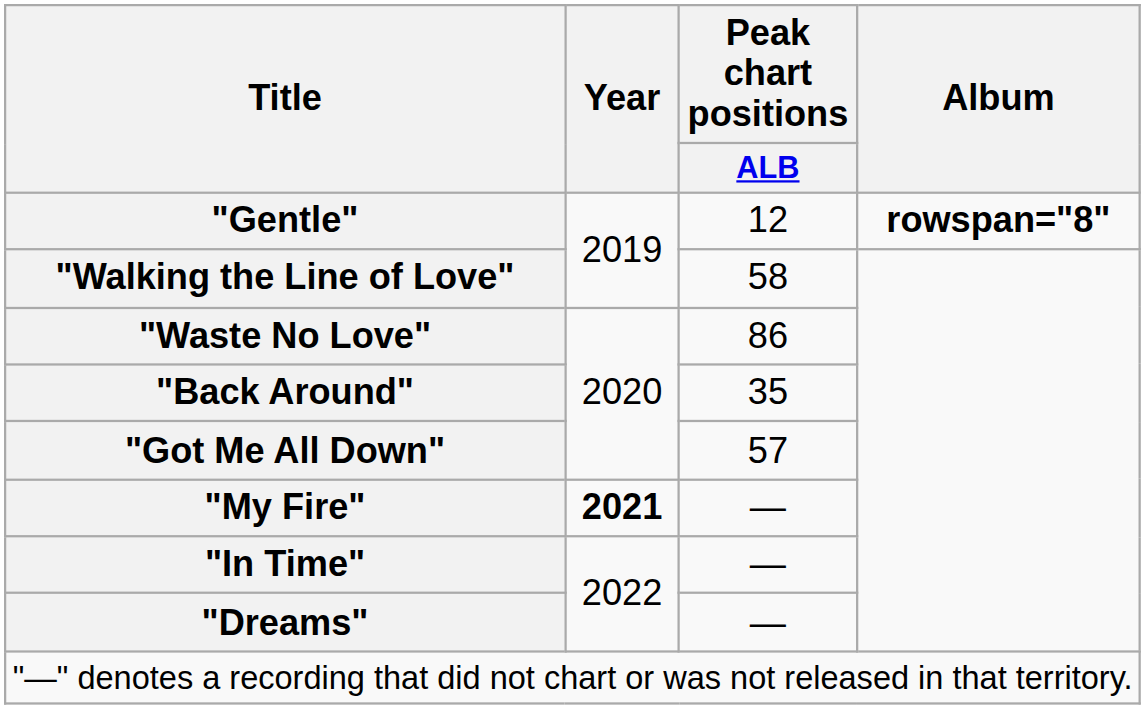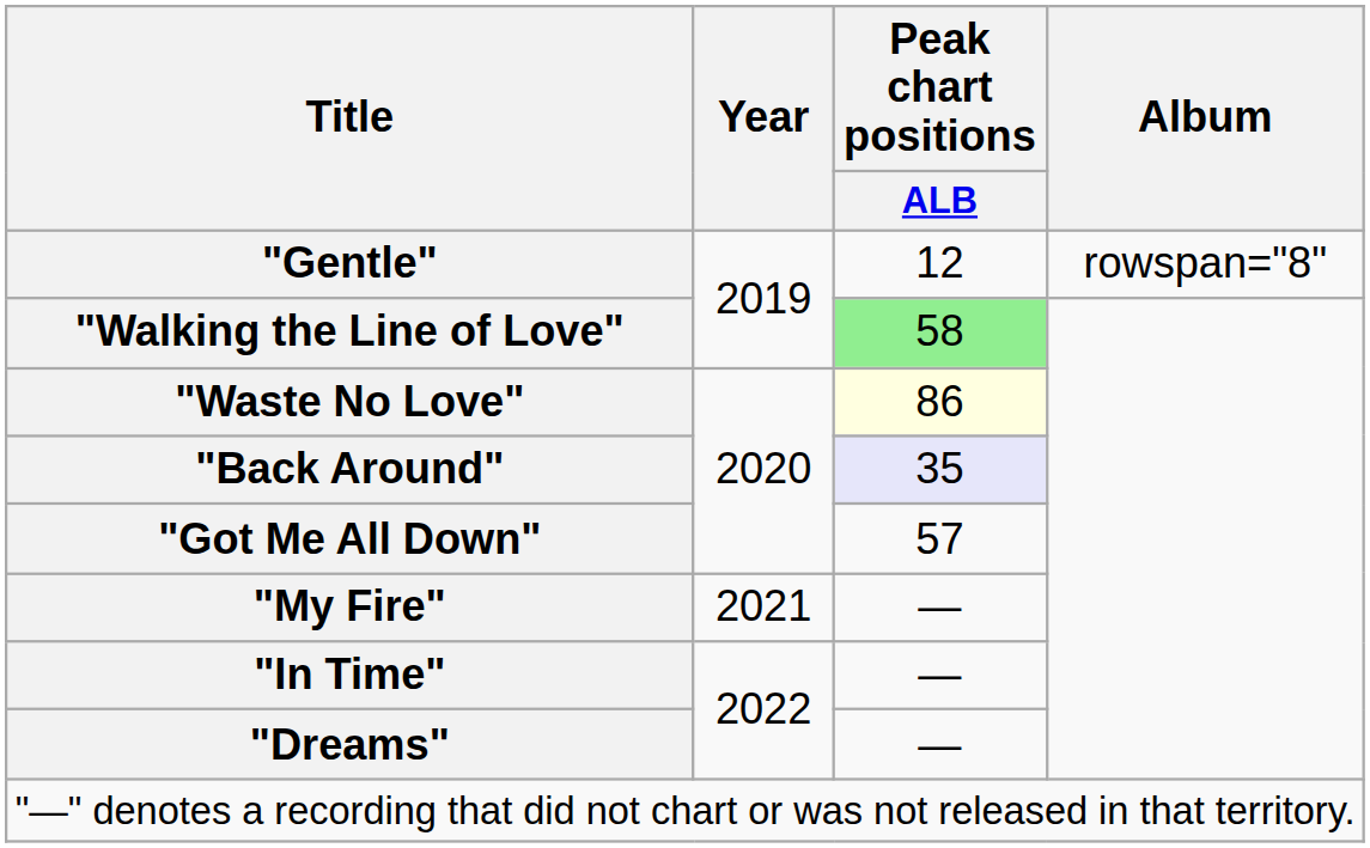"Gentle" | Album: bold -> normal
"Walking the Line of Love" | Peak chart positions / ALB: no background -> lightgreen background
"Waste No Love" | Peak chart positions / ALB: no background -> lightyellow background
"Back Around" | Peak chart positions / ALB: no background -> lavender background
"My Fire" | Year: bold -> normal
